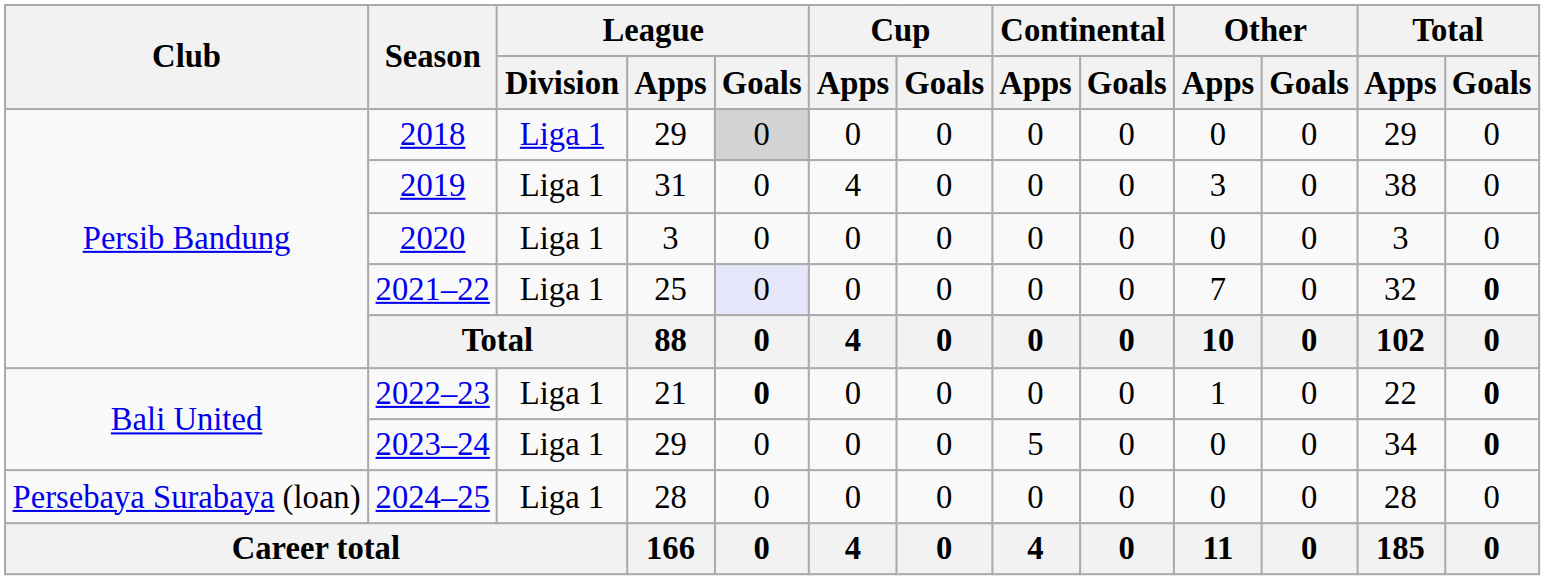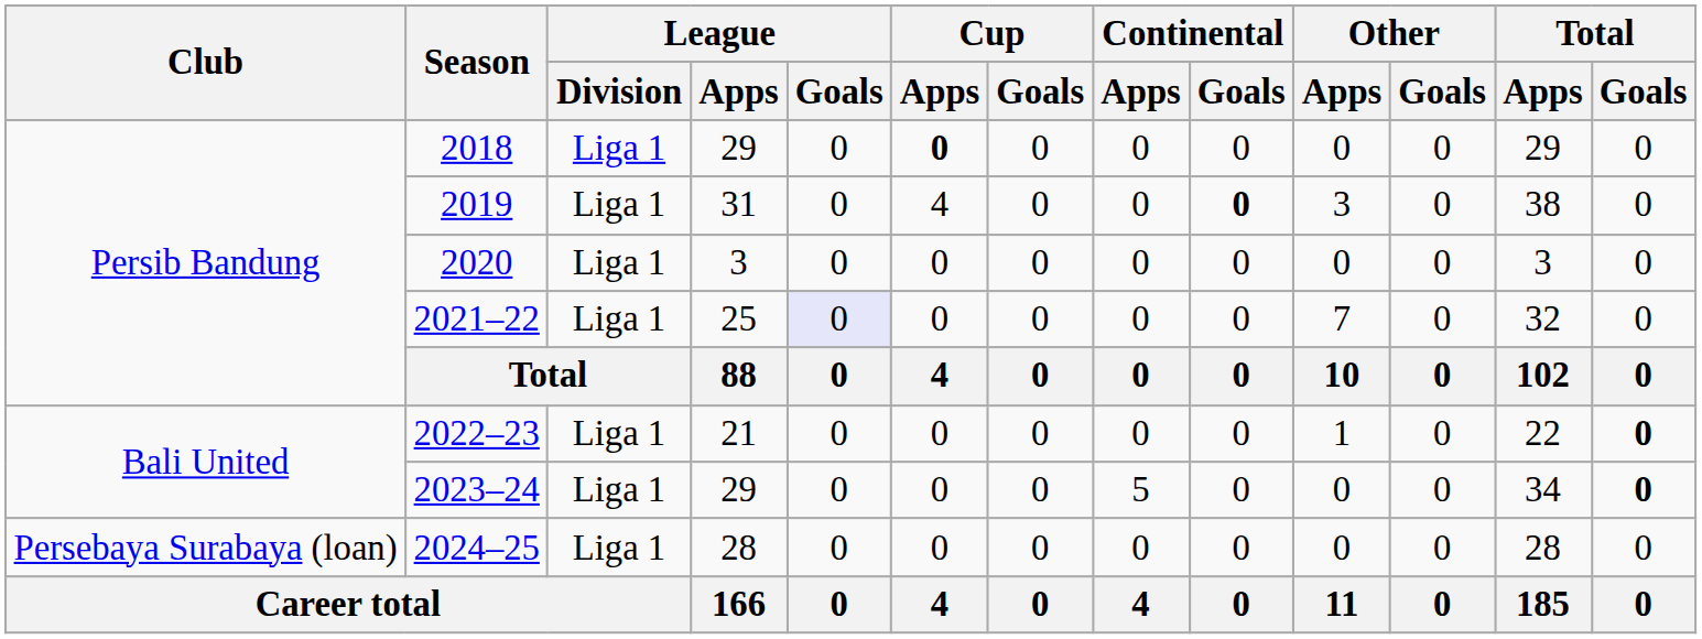2018 | League / Goals: lightgrey background -> no background
2018 | Cup / Apps: normal -> bold
2019 | Continental / Goals: normal -> bold
2021–22 | Total / Goals: bold -> normal
2022–23 | League / Goals: bold -> normal
